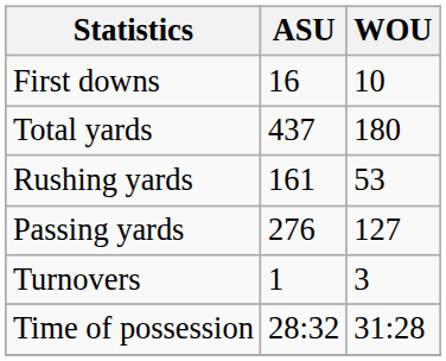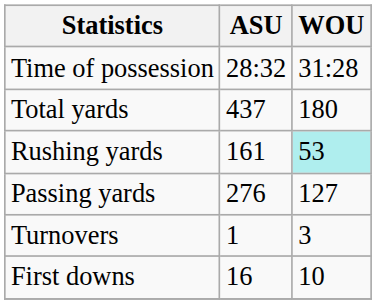rows swapped: First downs <-> Time of possession
Rushing yards | WOU: no background -> paleturquoise background
